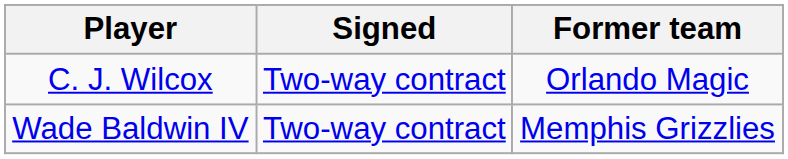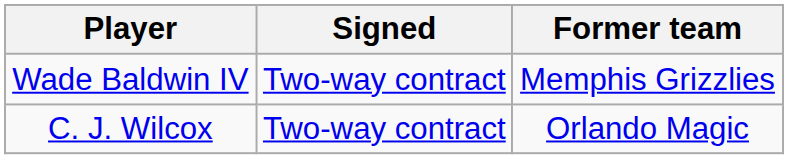rows swapped: C. J. Wilcox <-> Wade Baldwin IV
